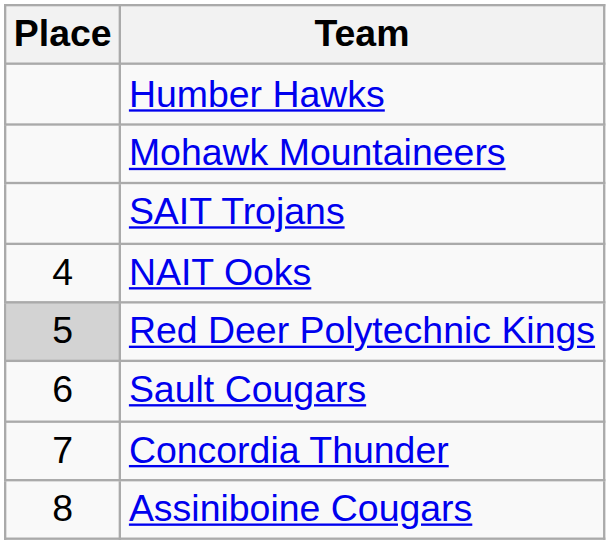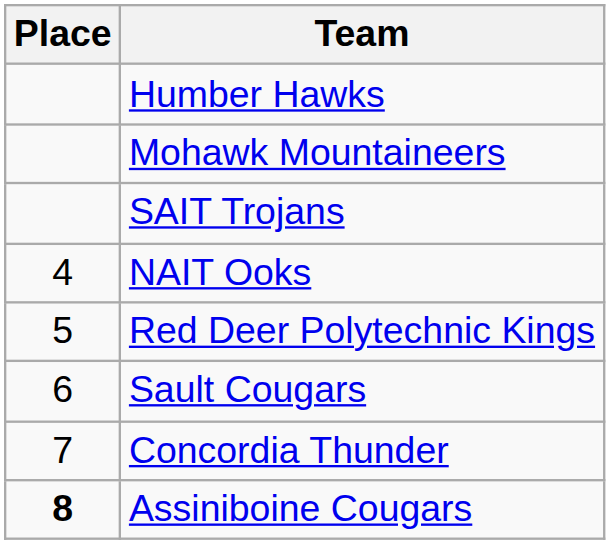Red Deer Polytechnic Kings | Place: lightgrey background -> no background
Assiniboine Cougars | Place: normal -> bold
